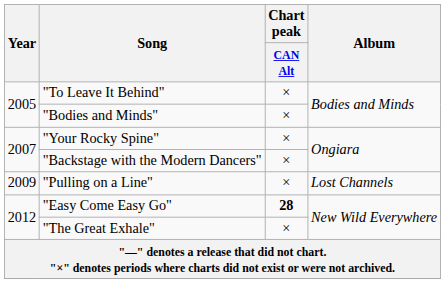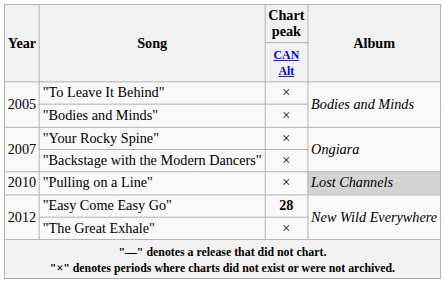"Pulling on a Line" | Year: 2009 -> 2010
"Pulling on a Line" | Album: no background -> lightgrey background
